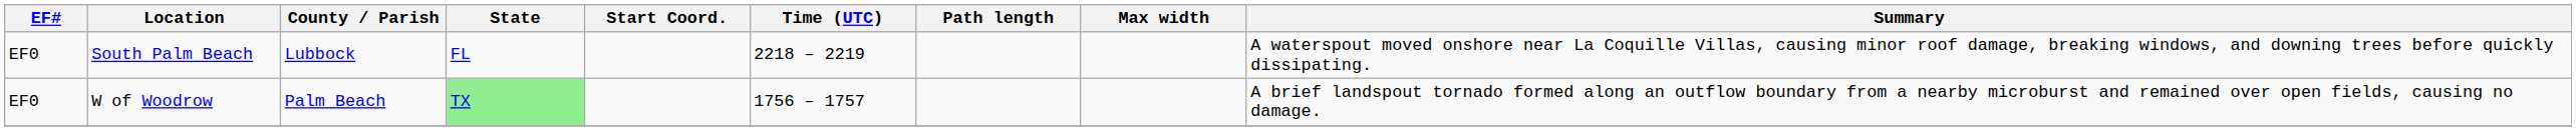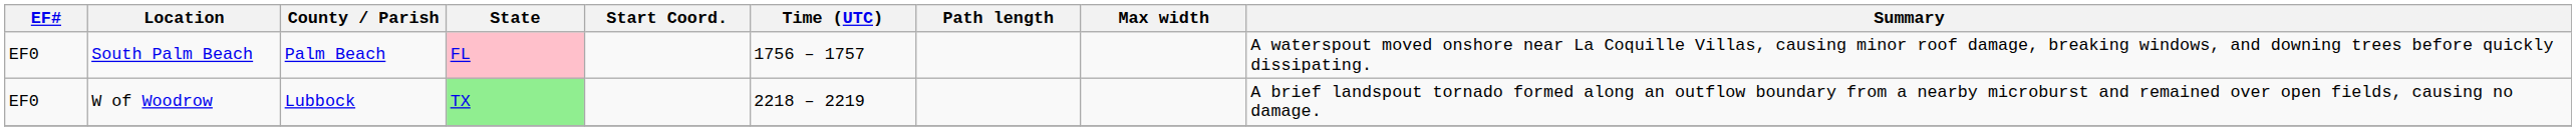South Palm Beach | County / Parish: Lubbock -> Palm Beach
South Palm Beach | State: no background -> pink background
South Palm Beach | Time (UTC): 2218 – 2219 -> 1756 – 1757
W of Woodrow | County / Parish: Palm Beach -> Lubbock
W of Woodrow | Time (UTC): 1756 – 1757 -> 2218 – 2219
